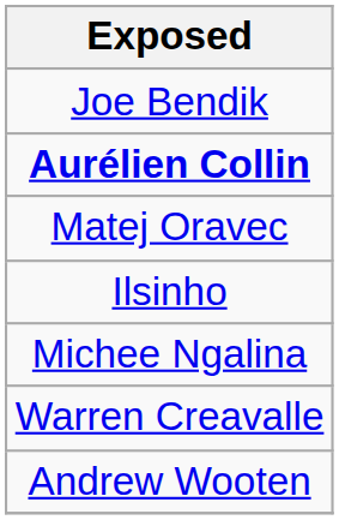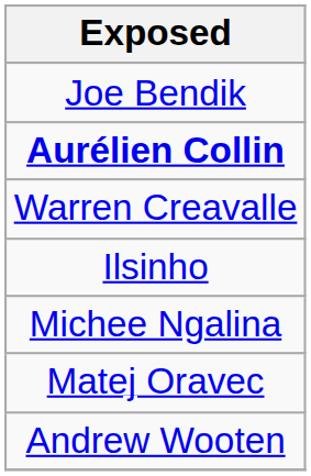row 4 | column 1: Matej Oravec -> Warren Creavalle
row 7 | column 1: Warren Creavalle -> Matej Oravec
